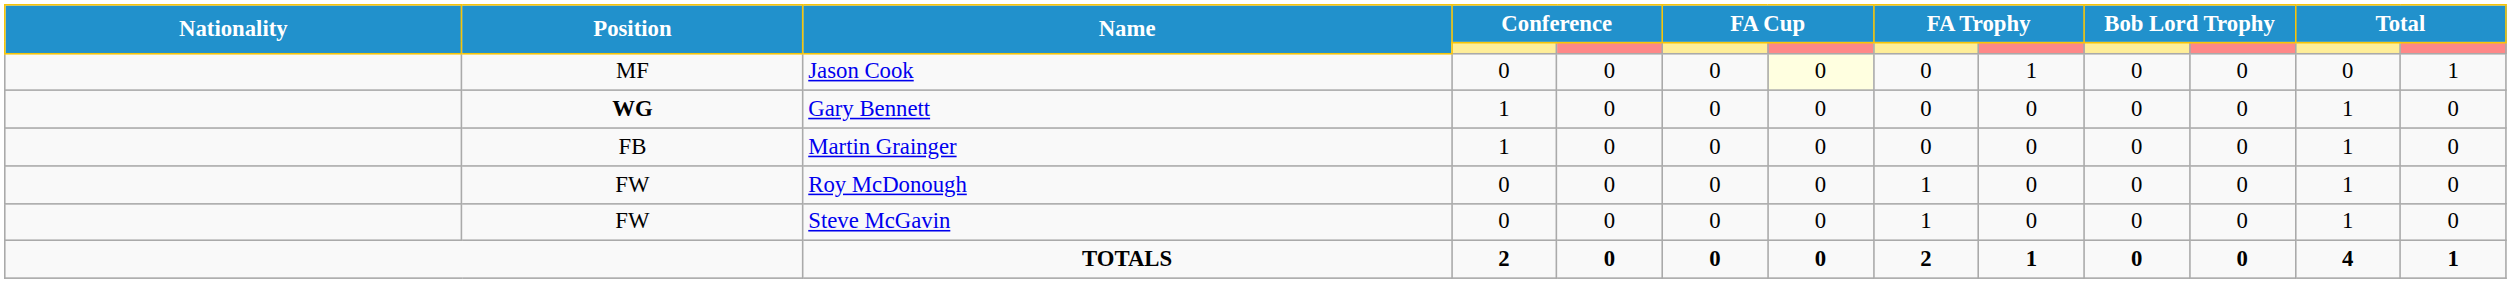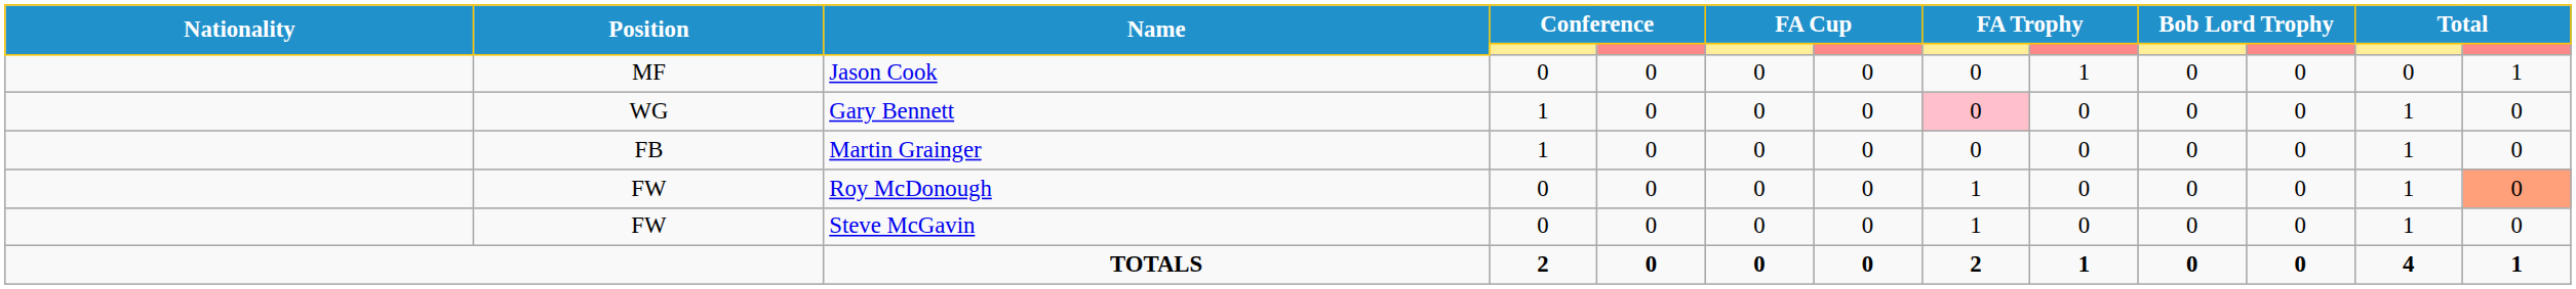Jason Cook | column 7: lightyellow background -> no background
Gary Bennett | Position: bold -> normal
Gary Bennett | column 8: no background -> pink background
Roy McDonough | column 13: no background -> lightsalmon background
